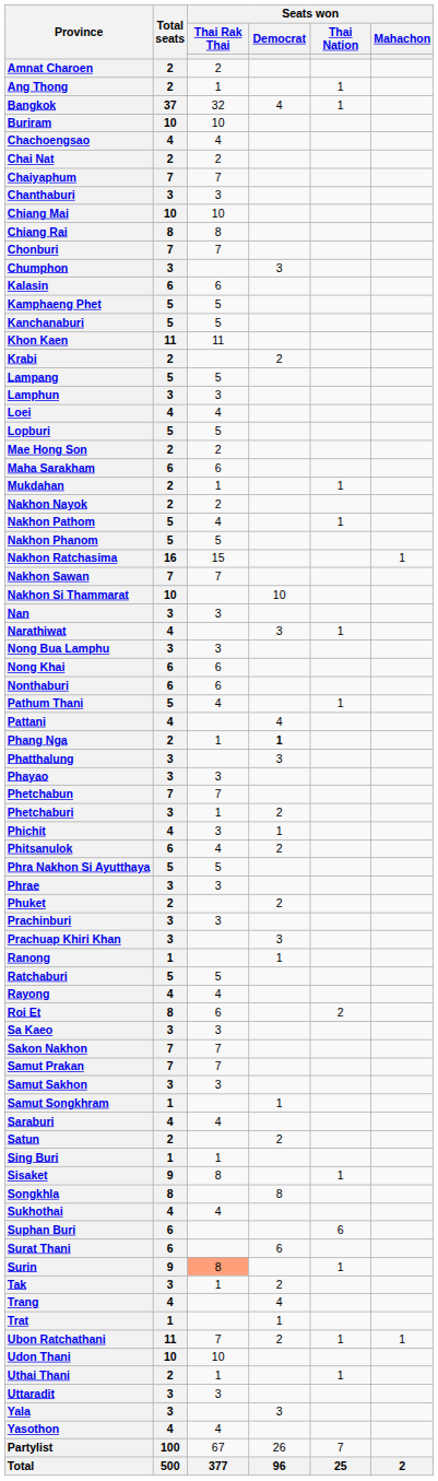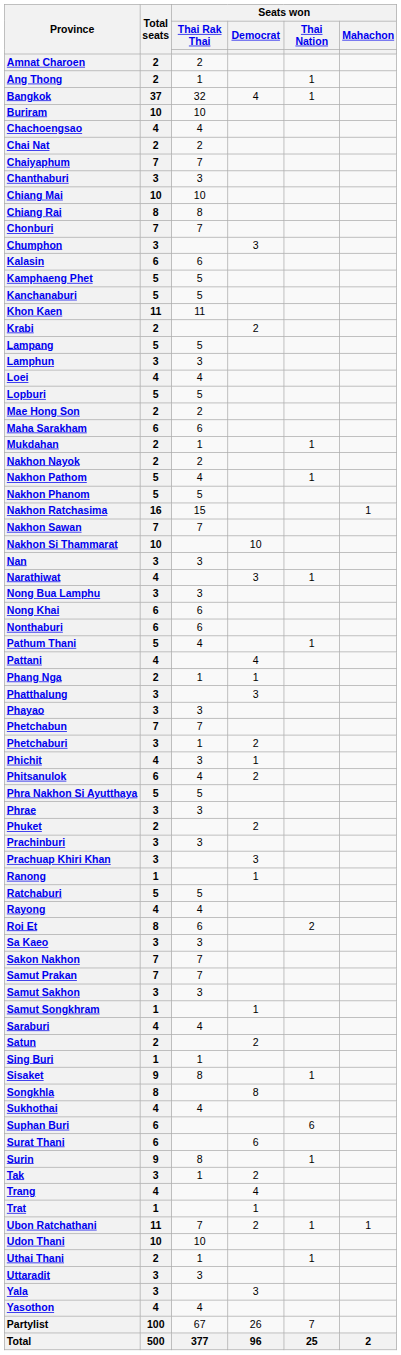Phang Nga | Seats won / Democrat: bold -> normal
Surin | Seats won / Thai Rak Thai: lightsalmon background -> no background
